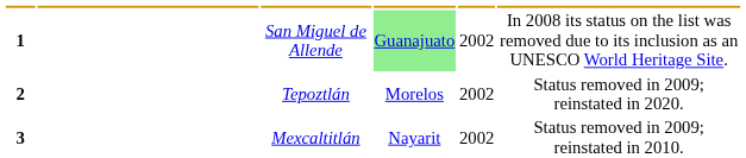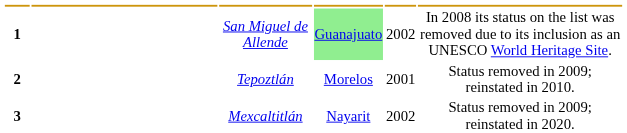Tepoztlán | column 4: 2002 -> 2001
Tepoztlán | column 5: Status removed in 2009; reinstated in 2020. -> Status removed in 2009; reinstated in 2010.
Mexcaltitlán | column 5: Status removed in 2009; reinstated in 2010. -> Status removed in 2009; reinstated in 2020.
